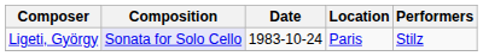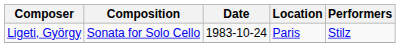Ligeti, György | Composition: lavender background -> no background
